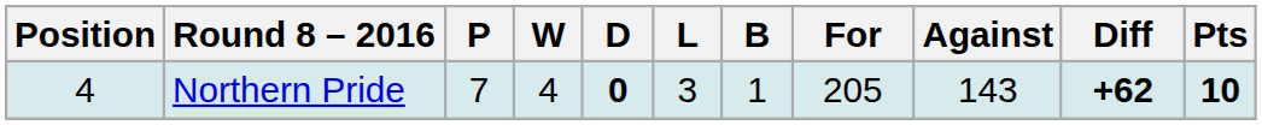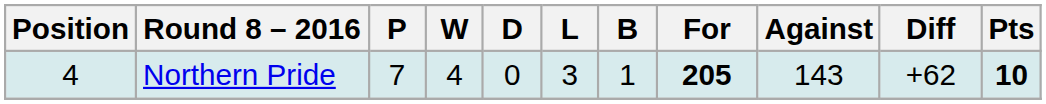Northern Pride | D: bold -> normal
Northern Pride | For: normal -> bold
Northern Pride | Diff: bold -> normal
